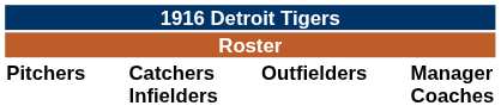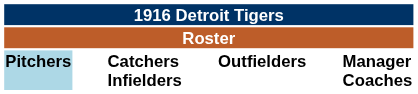Pitchers | column 1: no background -> lightblue background
